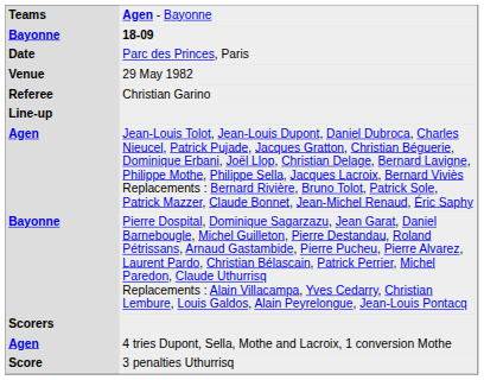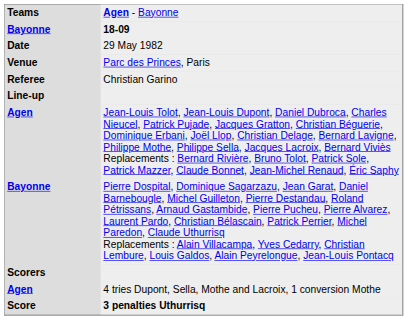row 3 | column 2: Parc des Princes, Paris -> 29 May 1982
row 4 | column 2: 29 May 1982 -> Parc des Princes, Paris
row 11 | column 2: normal -> bold
